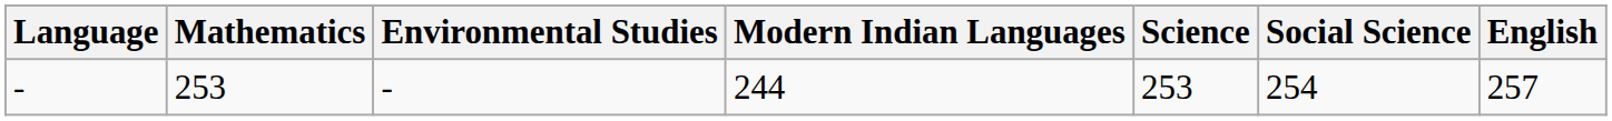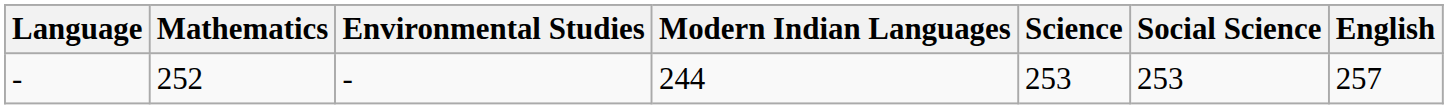row 2 | Mathematics: 253 -> 252
row 2 | Social Science: 254 -> 253
